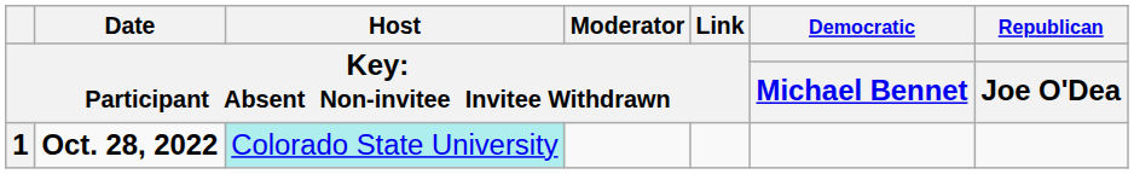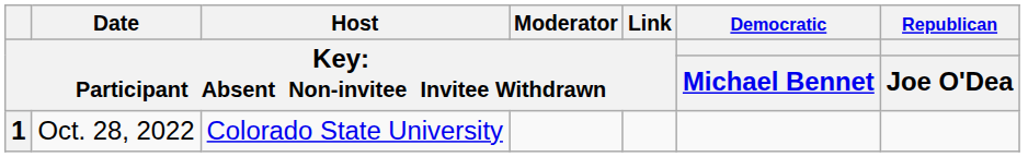1 | column 2: bold -> normal
1 | column 3: paleturquoise background -> no background
